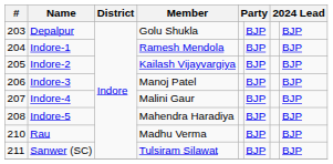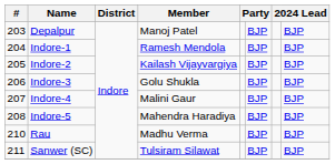Depalpur | Member: Golu Shukla -> Manoj Patel
Indore-3 | Member: Manoj Patel -> Golu Shukla
